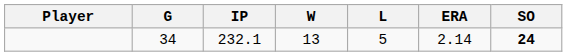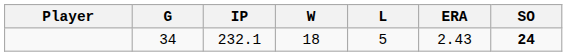row 2 | W: 13 -> 18
row 2 | ERA: 2.14 -> 2.43
